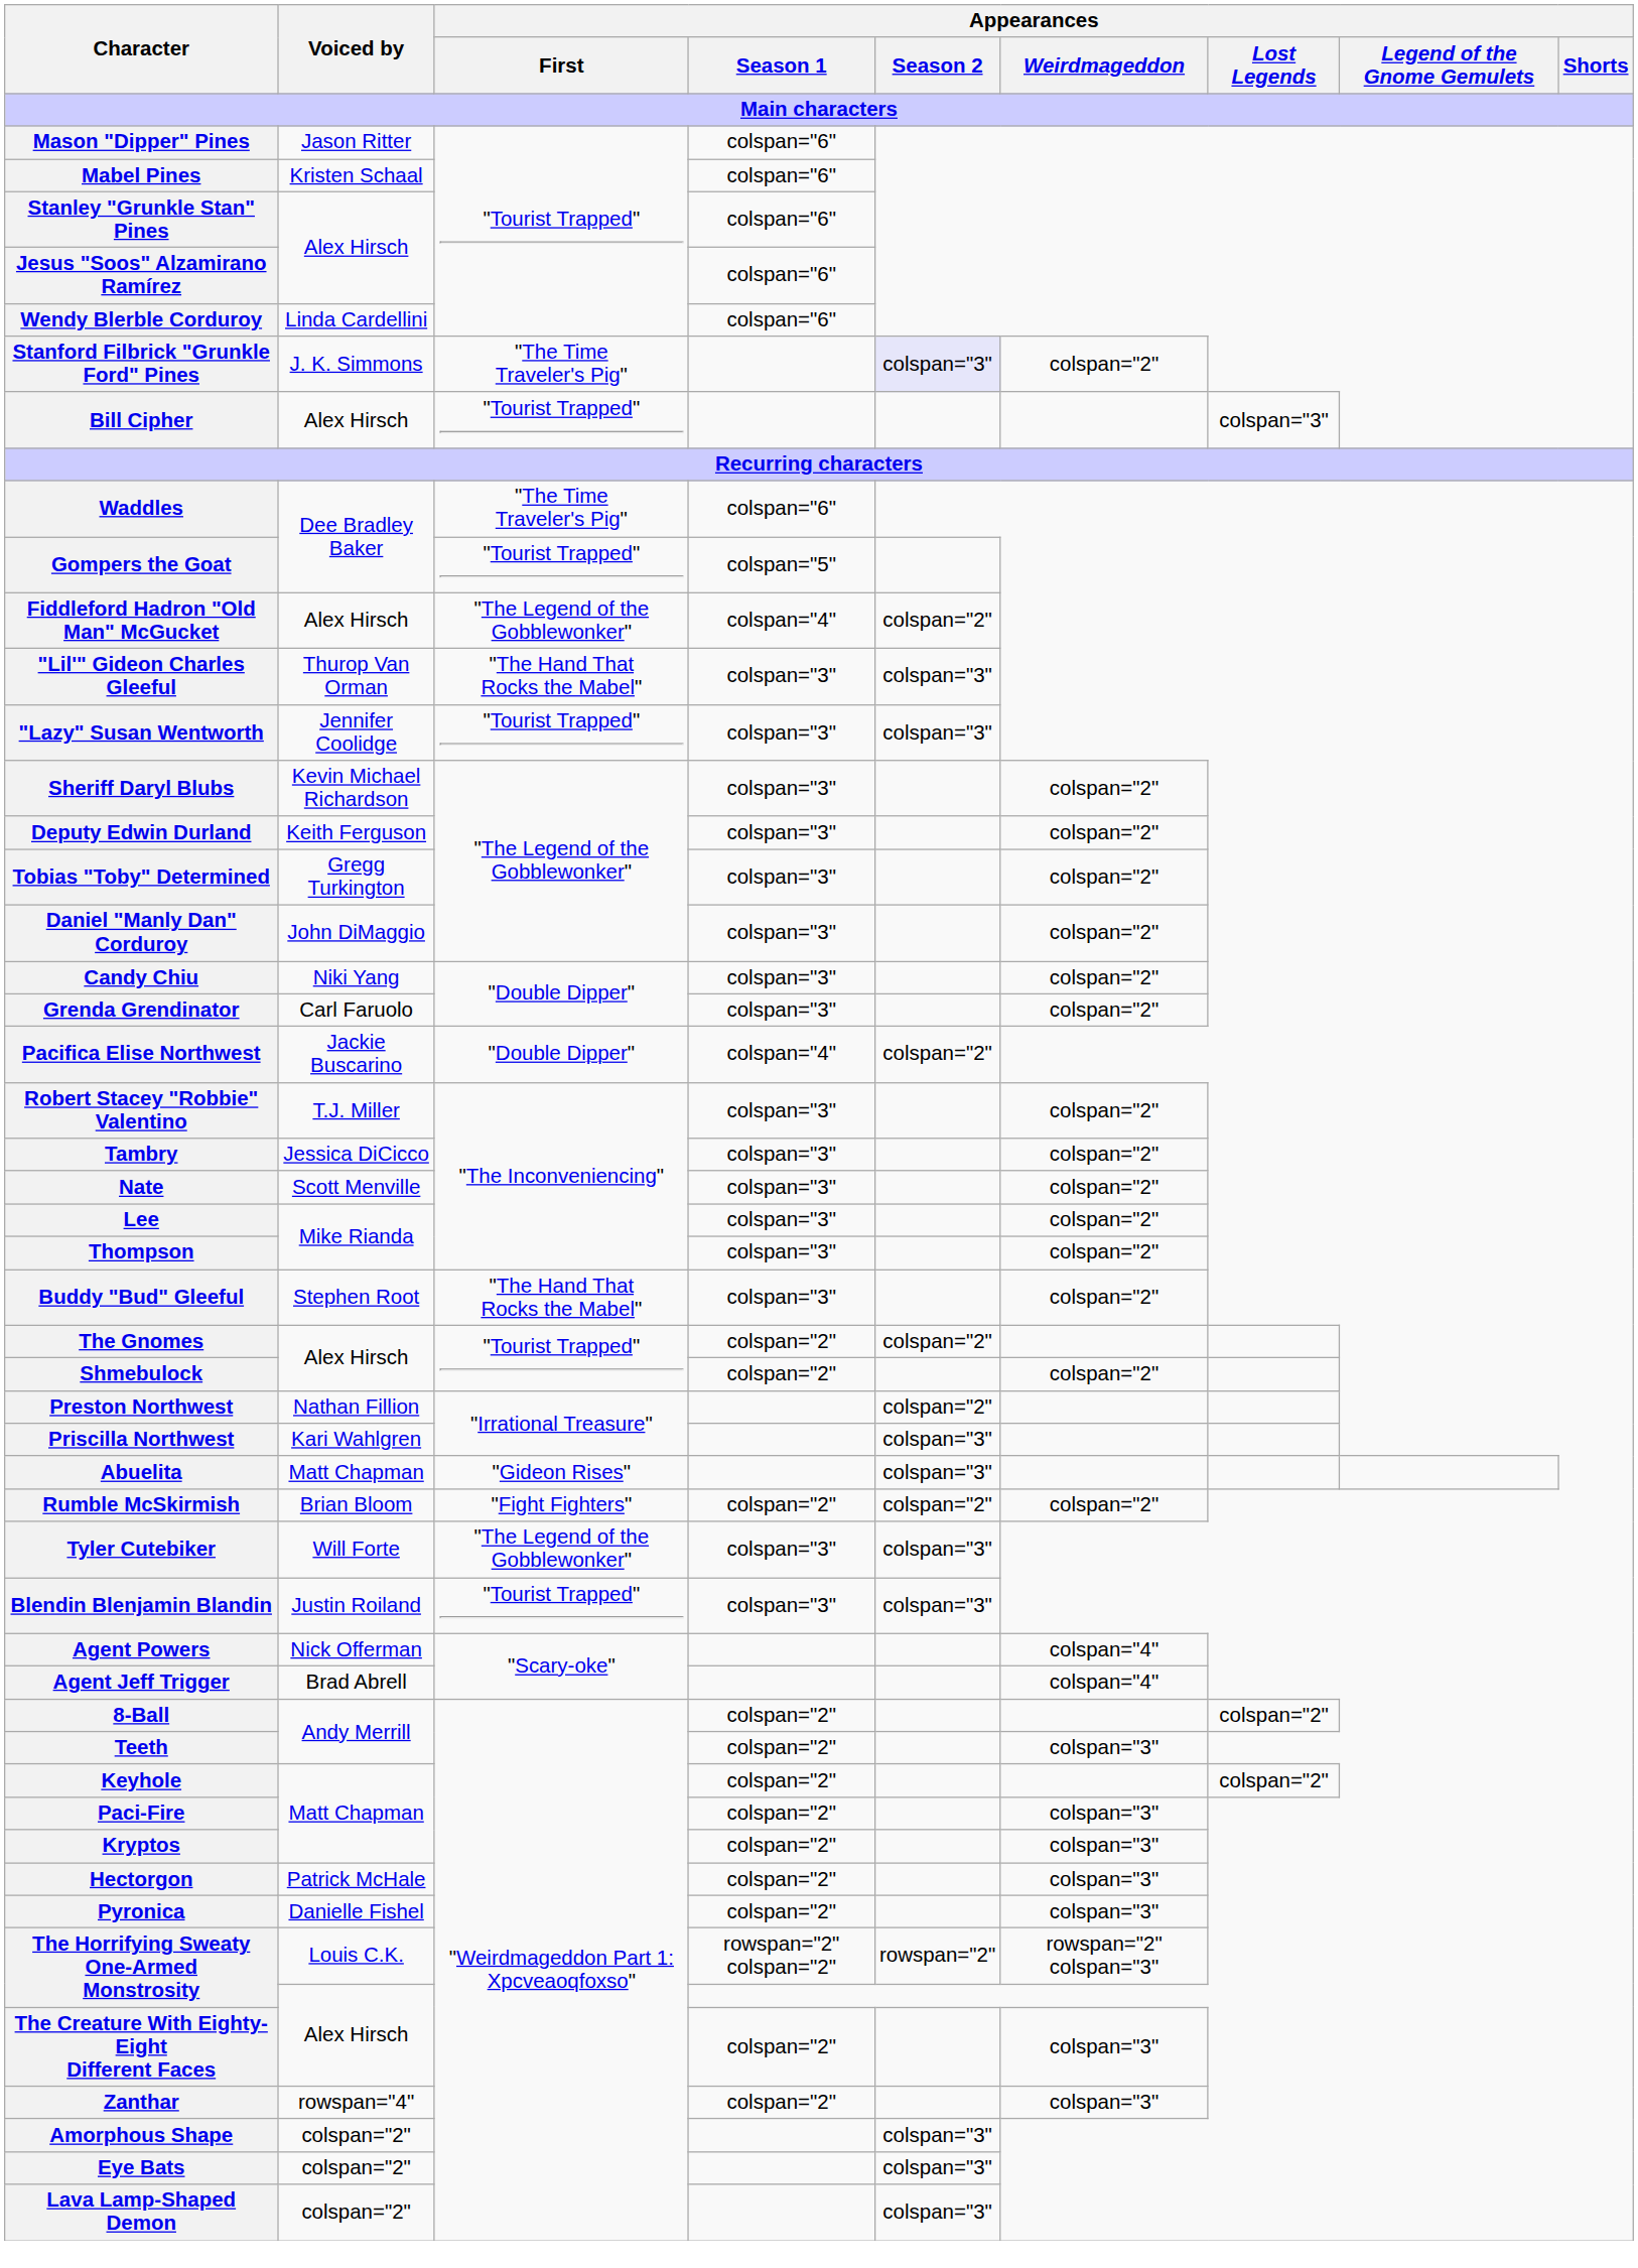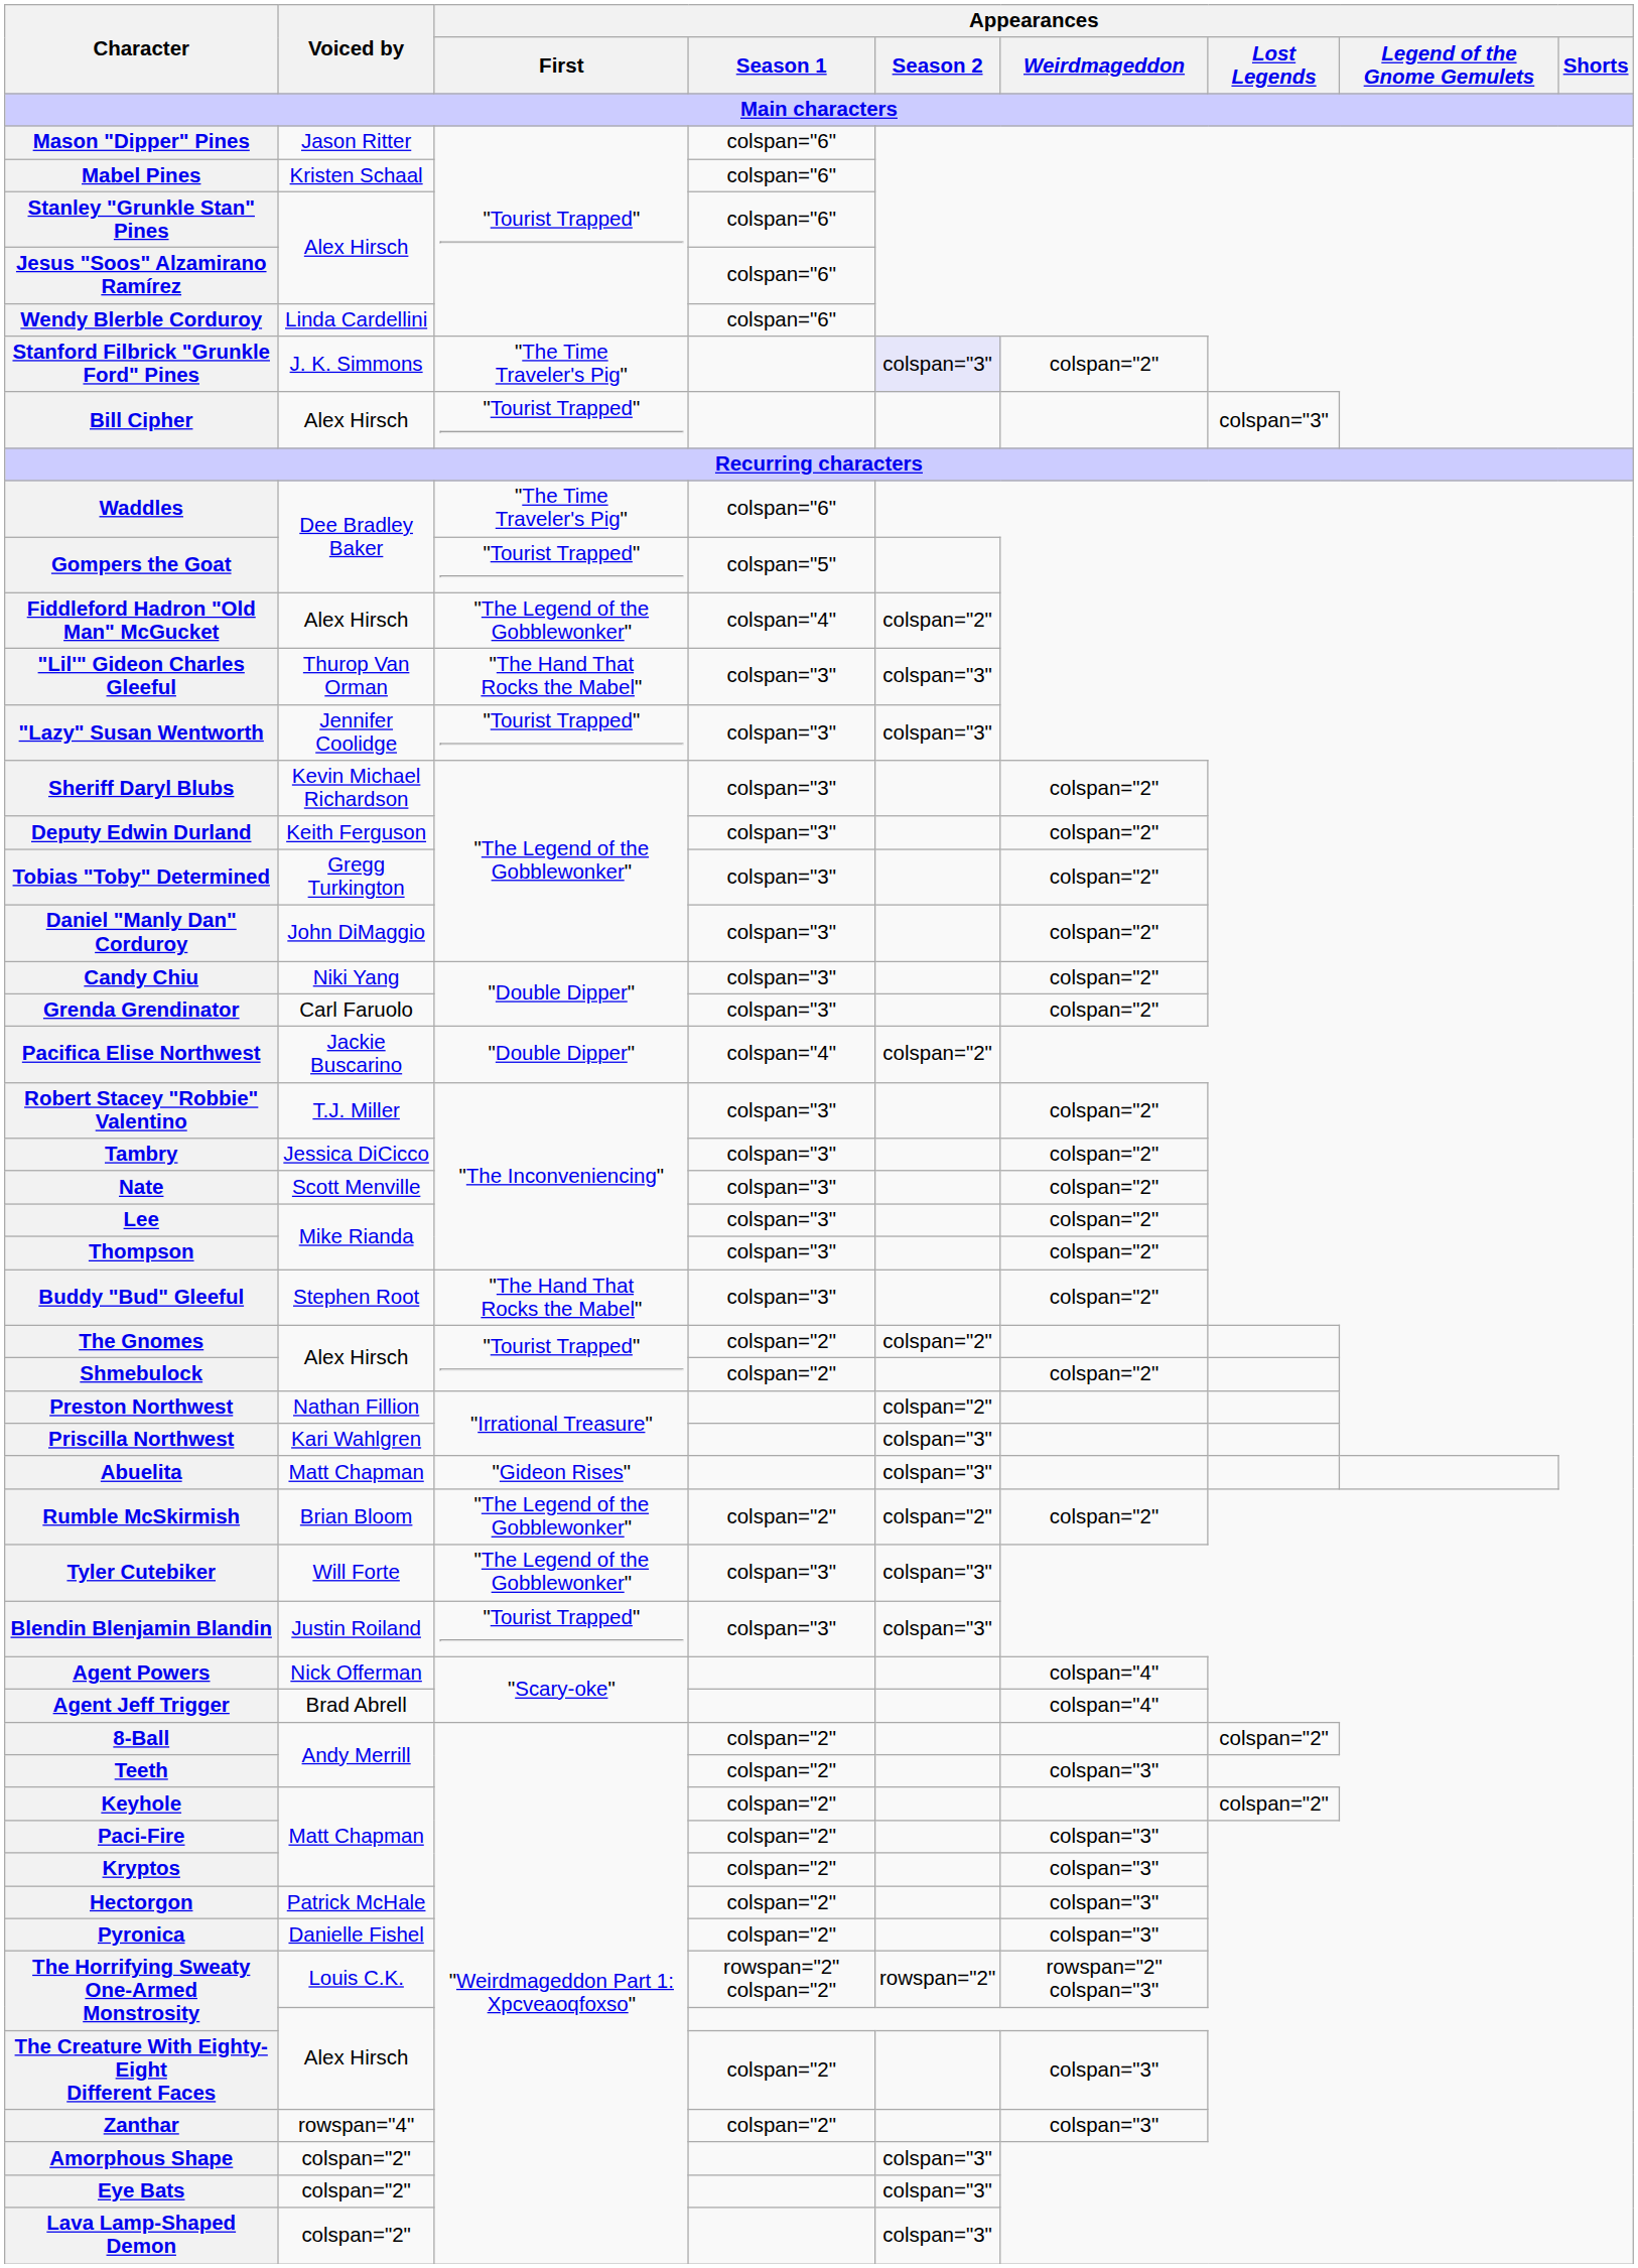Rumble McSkirmish | Appearances / First: "Fight Fighters" -> "The Legend of the Gobblewonker"
